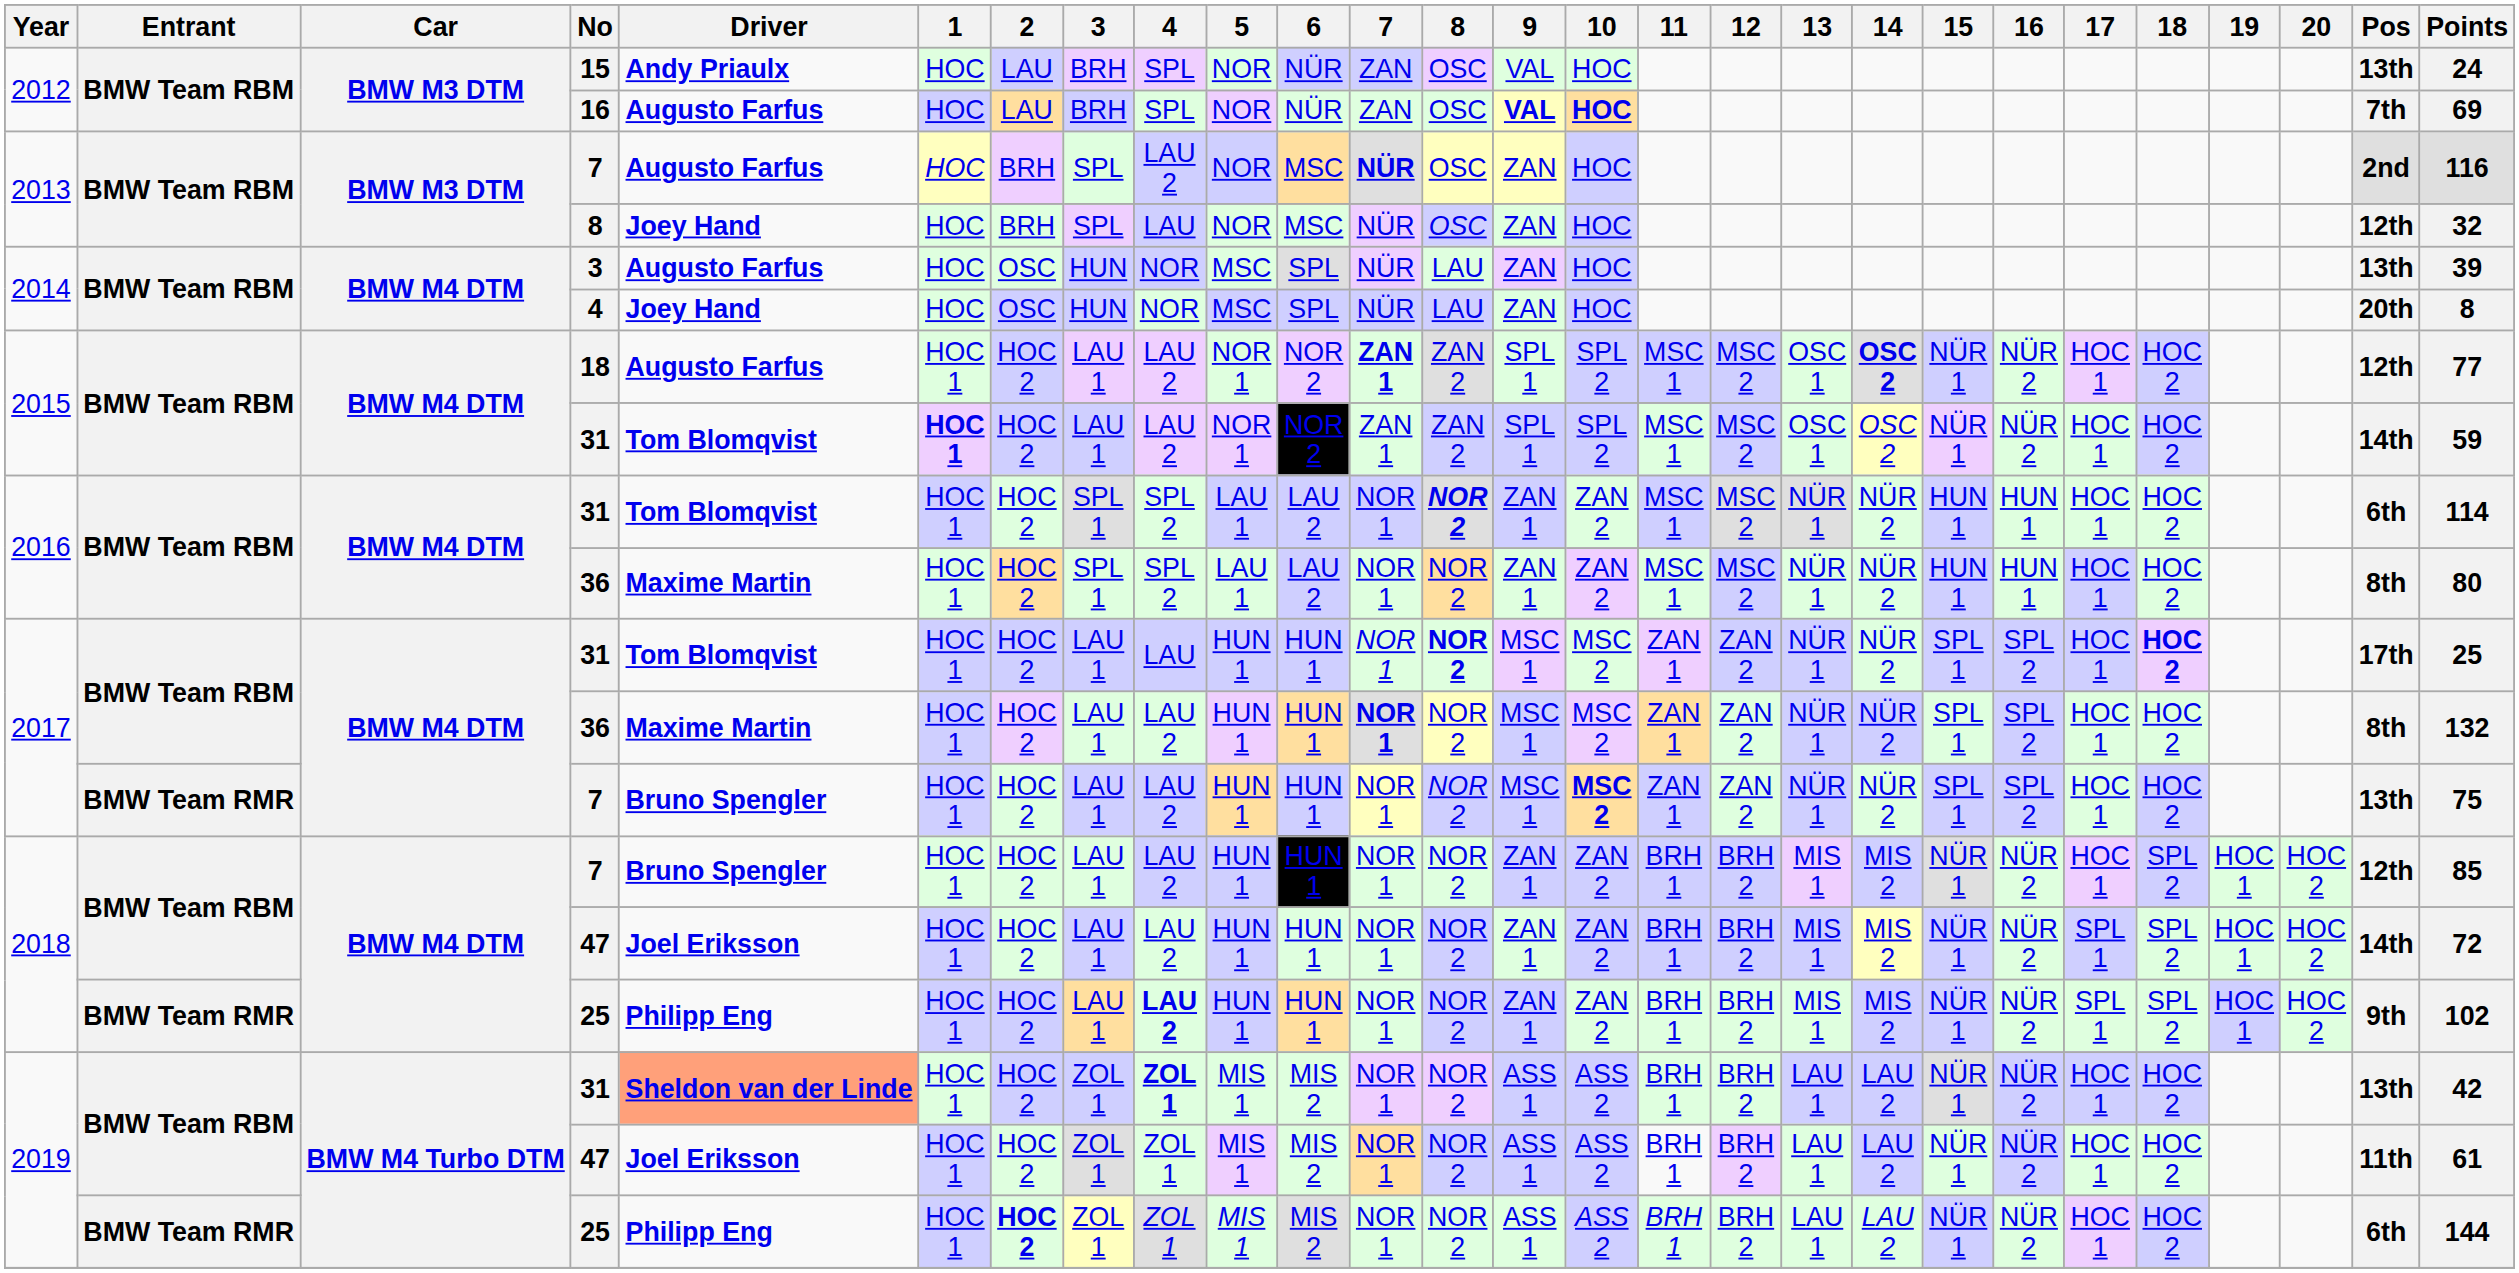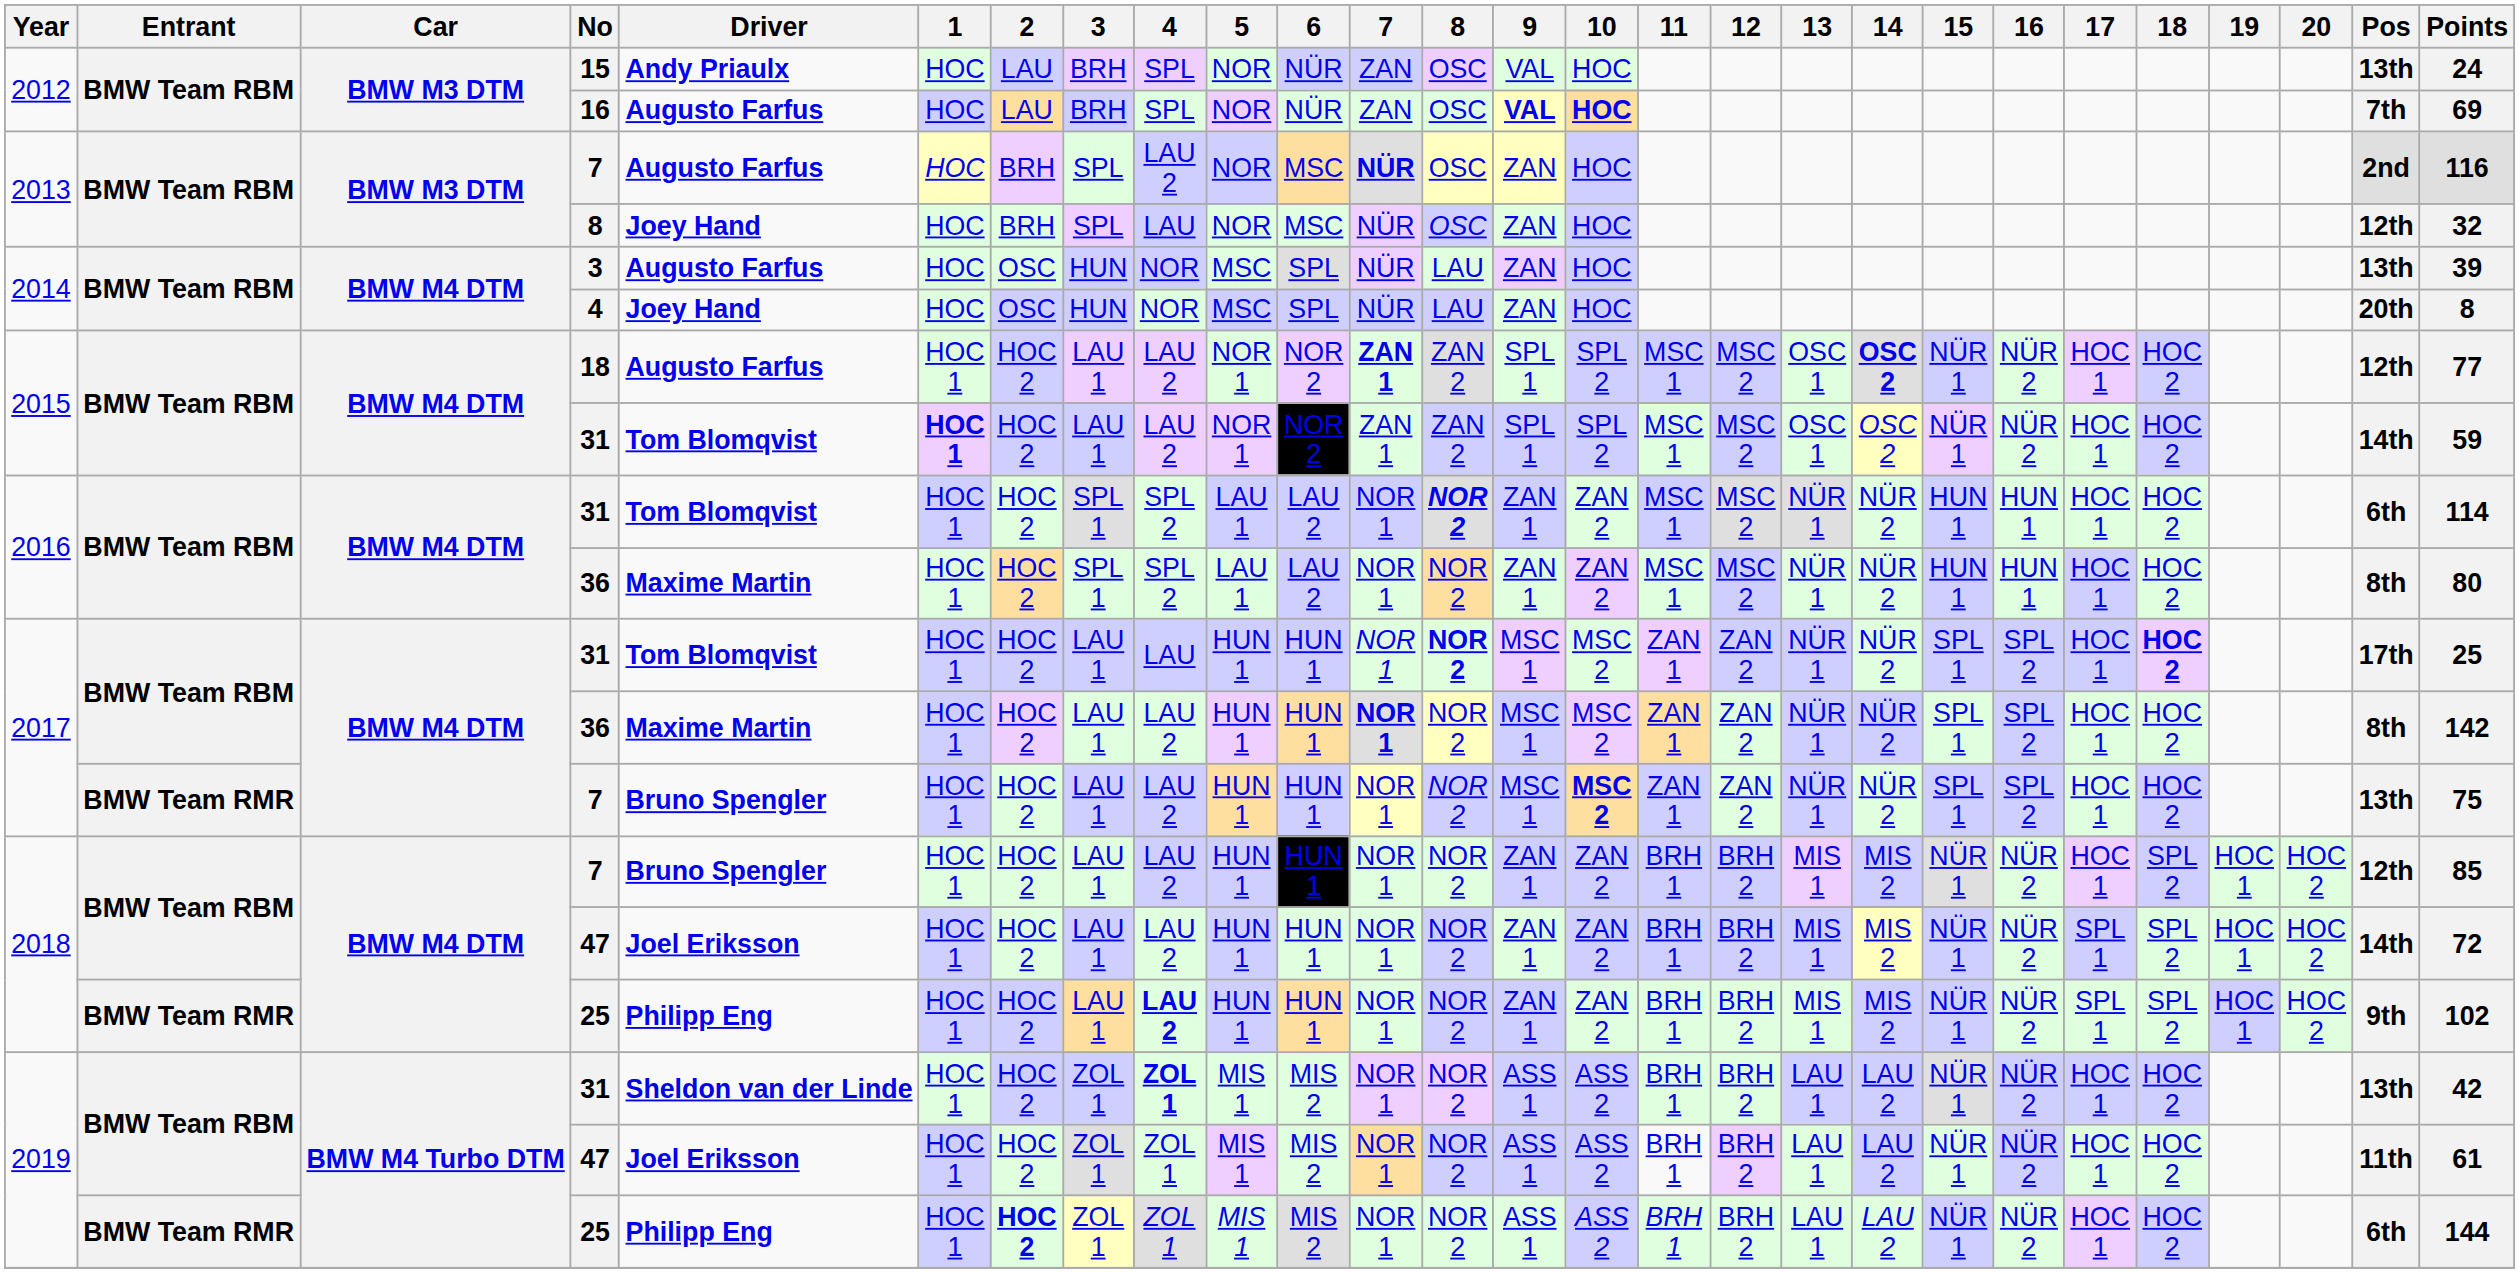2017 / 36 | Points: 132 -> 142
2019 / 31 | Driver: lightsalmon background -> no background
